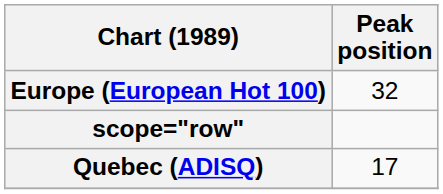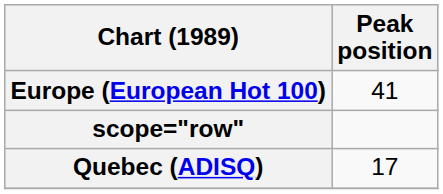Europe (European Hot 100) | Peak position: 32 -> 41
